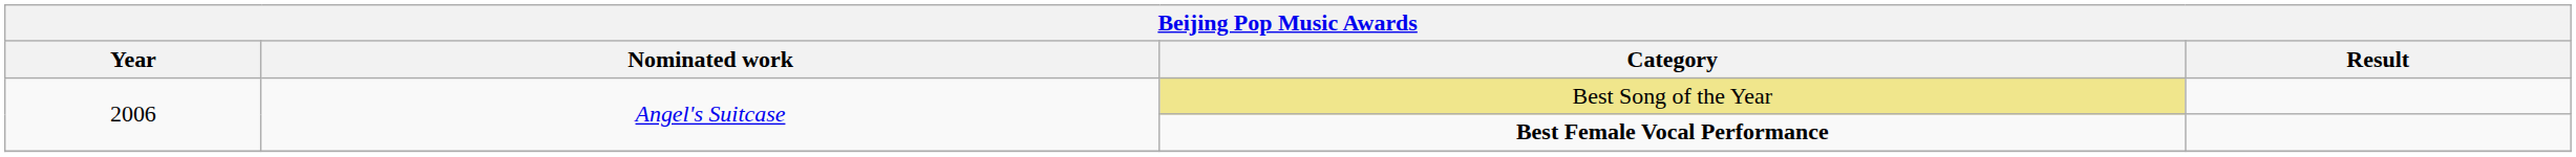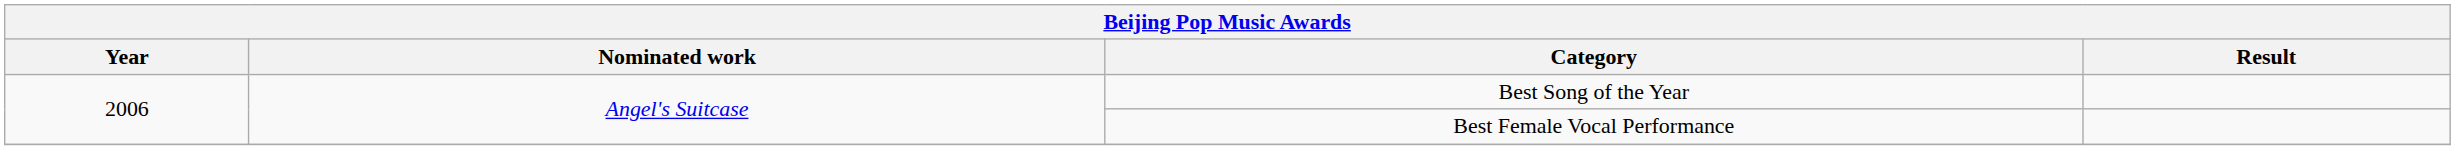Best Song of the Year | Category: khaki background -> no background
Best Female Vocal Performance | Category: bold -> normal
